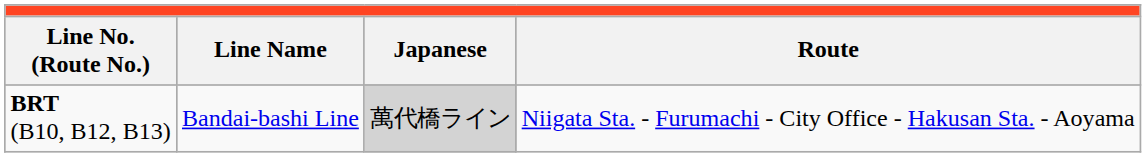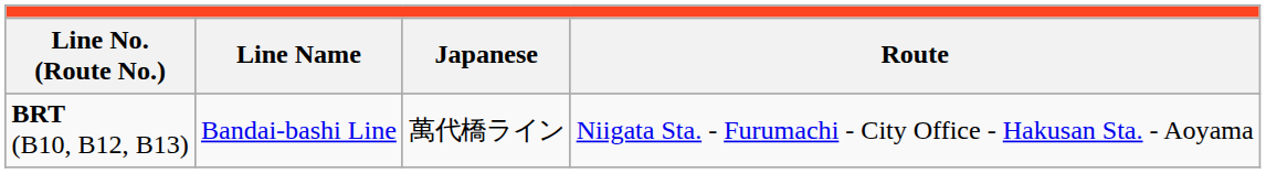BRT (B10, B12, B13) | column 3: lightgrey background -> no background
